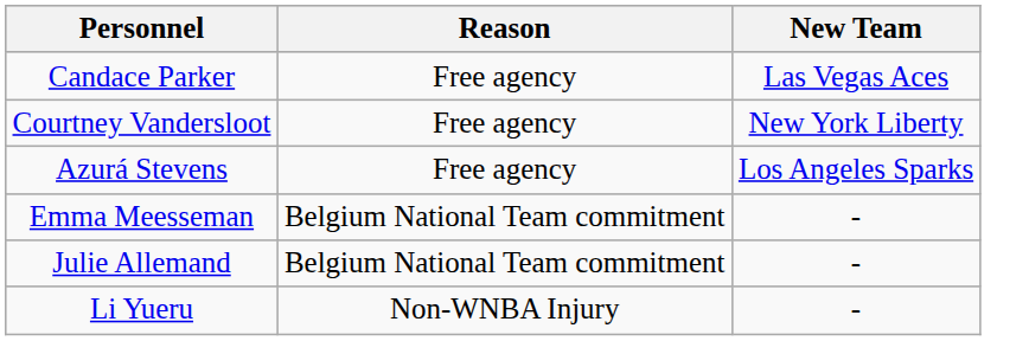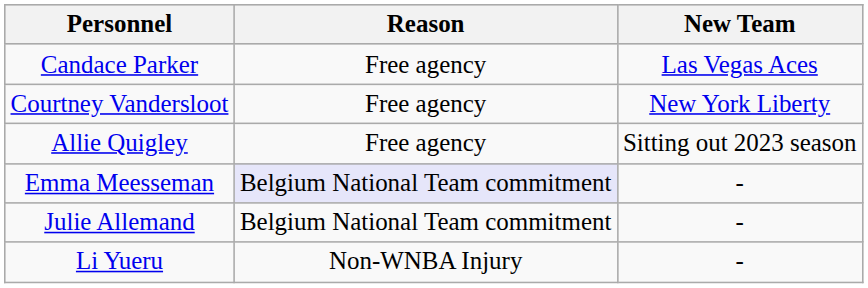+ row: Allie Quigley | Free agency | Sitting out 2023 season
- row: Azurá Stevens | Free agency | Los Angeles Sparks
Emma Meesseman | Reason: no background -> lavender background
